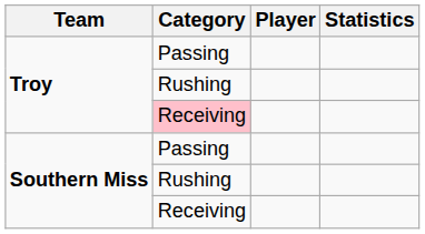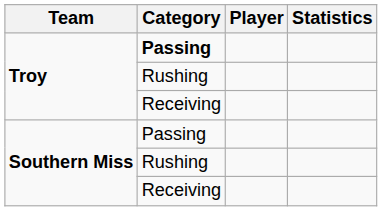Troy / Passing | Category: normal -> bold
Troy / Receiving | Category: pink background -> no background
